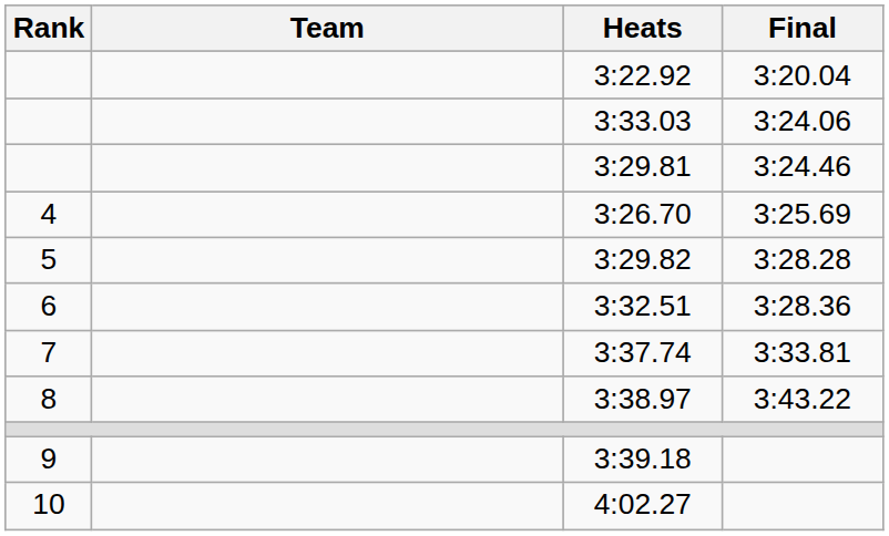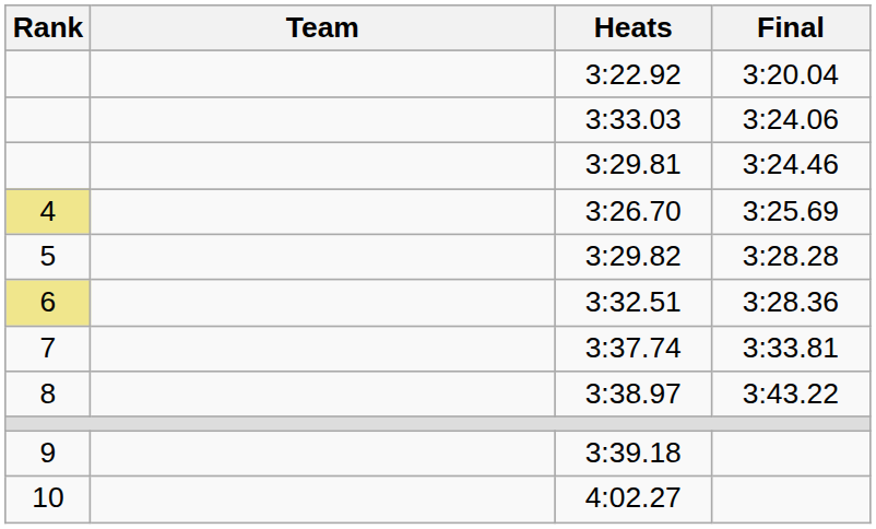3:26.70 | Rank: no background -> khaki background
3:32.51 | Rank: no background -> khaki background
